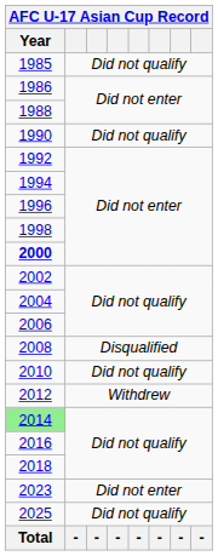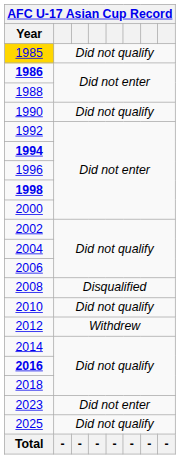1985 | Year: no background -> gold background
1986 | Year: normal -> bold
1994 | Year: normal -> bold
1998 | Year: normal -> bold
2000 | Year: bold -> normal
2014 | Year: lightgreen background -> no background
2016 | Year: normal -> bold
